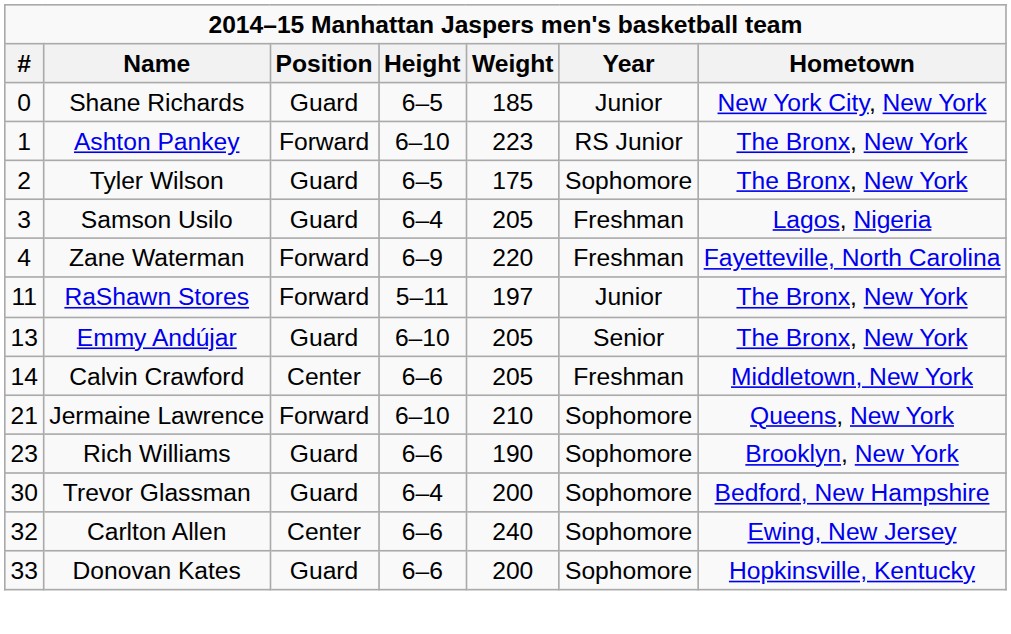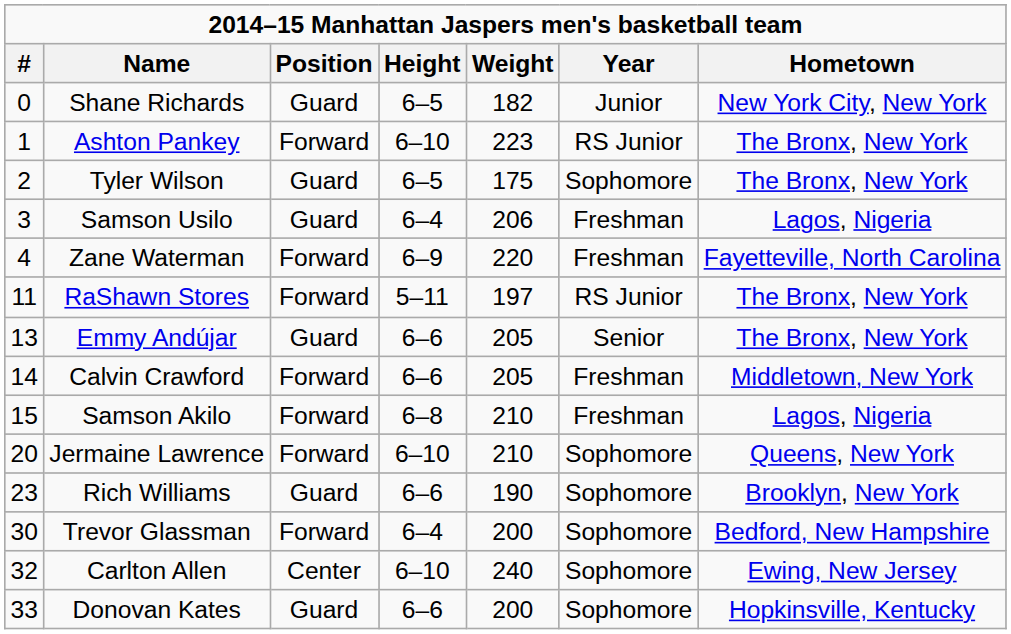Shane Richards | Weight: 185 -> 182
Samson Usilo | Weight: 205 -> 206
RaShawn Stores | Year: Junior -> RS Junior
Emmy Andújar | Height: 6–10 -> 6–6
Calvin Crawford | Position: Center -> Forward
+ row: 15 | Samson Akilo | Forward | 6–8 | 210 | Freshman | Lagos, Nigeria
Jermaine Lawrence | #: 21 -> 20
Trevor Glassman | Position: Guard -> Forward
Carlton Allen | Height: 6–6 -> 6–10
